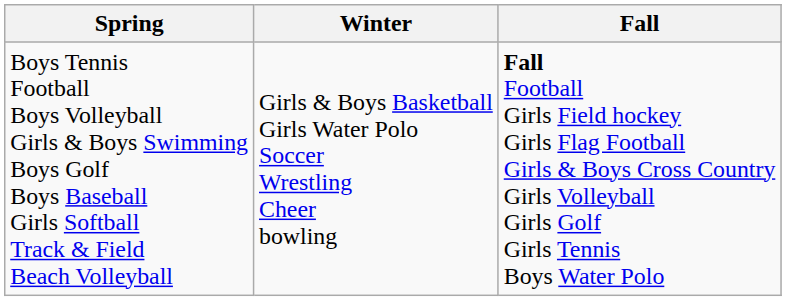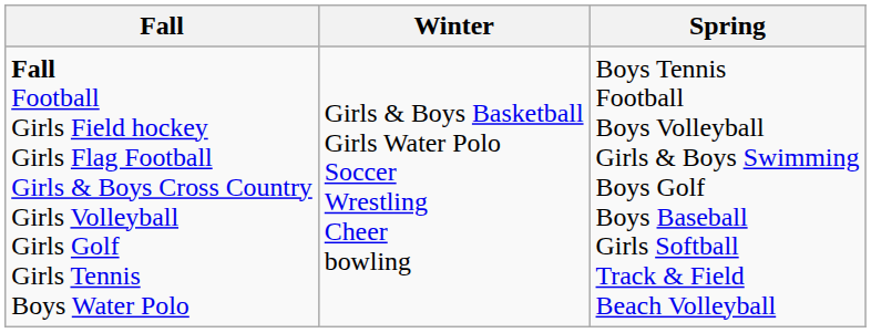columns swapped: Fall <-> Spring
